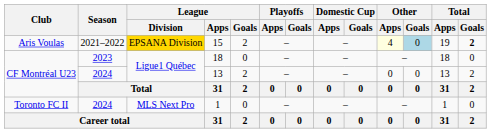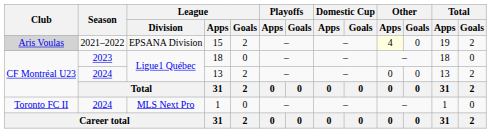15 | Club: no background -> lightgrey background
15 | League / Division: gold background -> no background
15 | Other / Goals: lightblue background -> no background
15 | Total / Goals: bold -> normal
